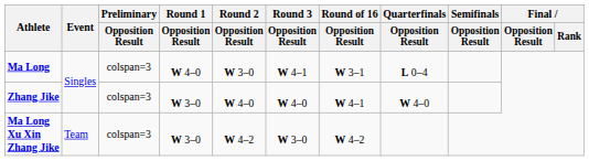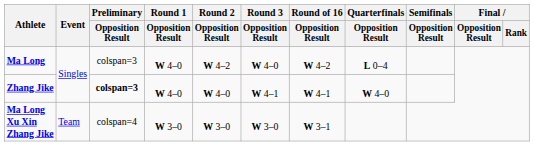Ma Long | Round 2 / Opposition Result: W 3–0 -> W 4–2
Ma Long | Round 3 / Opposition Result: W 4–1 -> W 4–0
Ma Long | Round of 16 / Opposition Result: W 3–1 -> W 4–2
Zhang Jike | Preliminary / Opposition Result: normal -> bold
Zhang Jike | Round 1 / Opposition Result: W 3–0 -> W 4–0
Zhang Jike | Round 3 / Opposition Result: W 4–0 -> W 4–1
Ma Long Xu Xin Zhang Jike | Preliminary / Opposition Result: colspan=3 -> colspan=4
Ma Long Xu Xin Zhang Jike | Round 2 / Opposition Result: W 4–2 -> W 3–0
Ma Long Xu Xin Zhang Jike | Round of 16 / Opposition Result: W 4–2 -> W 3–1
